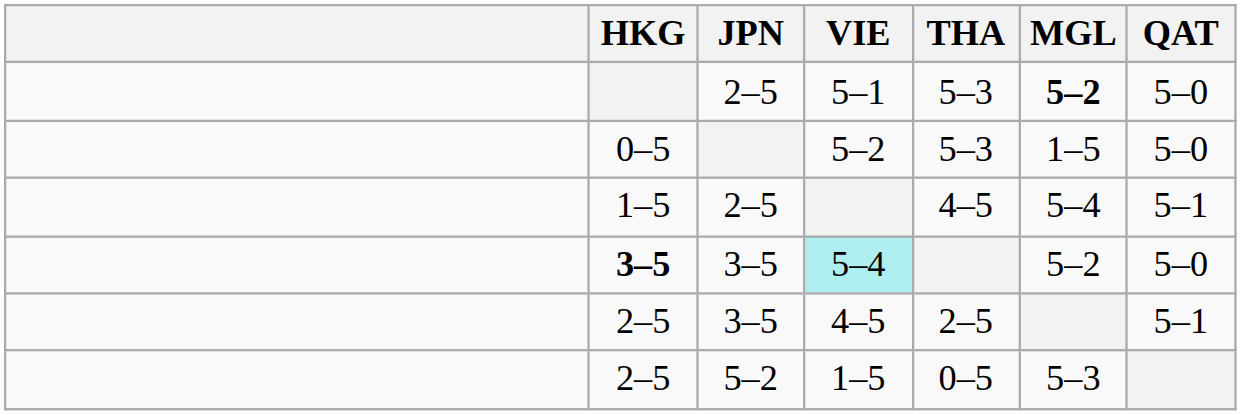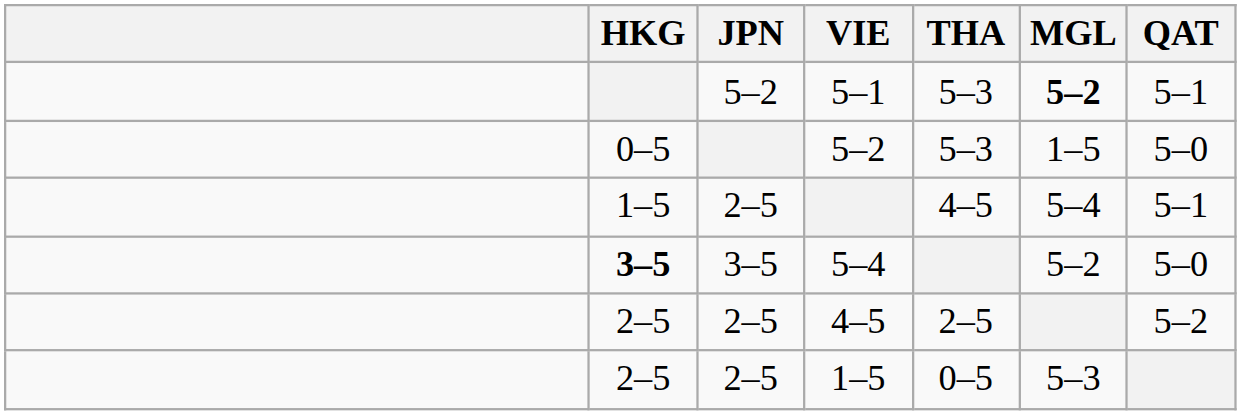row 2 | JPN: 2–5 -> 5–2
row 2 | QAT: 5–0 -> 5–1
row 5 | VIE: paleturquoise background -> no background
row 6 | JPN: 3–5 -> 2–5
row 6 | QAT: 5–1 -> 5–2
row 7 | JPN: 5–2 -> 2–5
